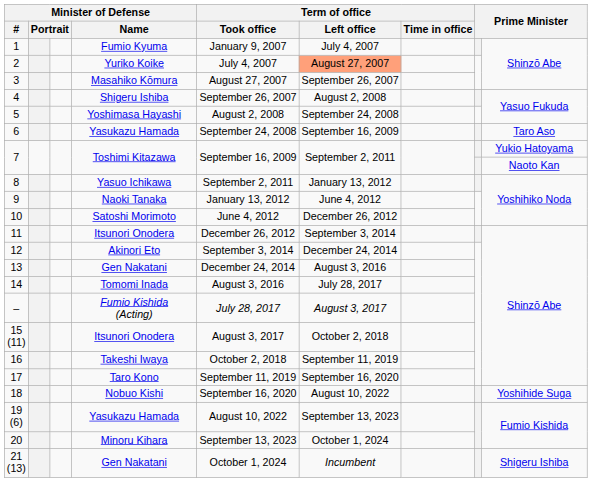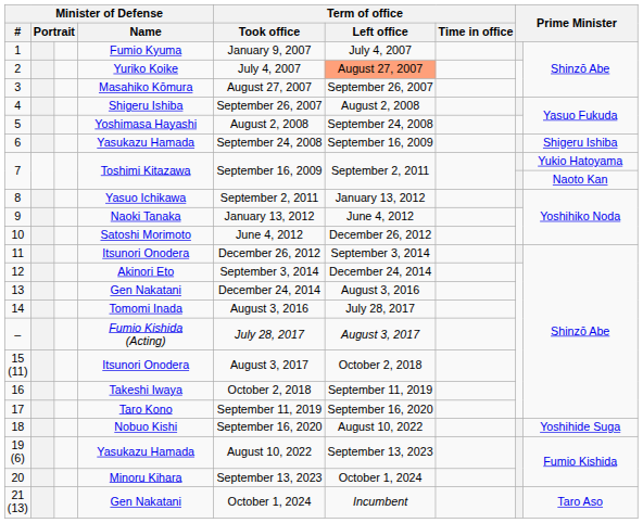6 | column 9: Taro Aso -> Shigeru Ishiba
21 (13) | column 9: Shigeru Ishiba -> Taro Aso
